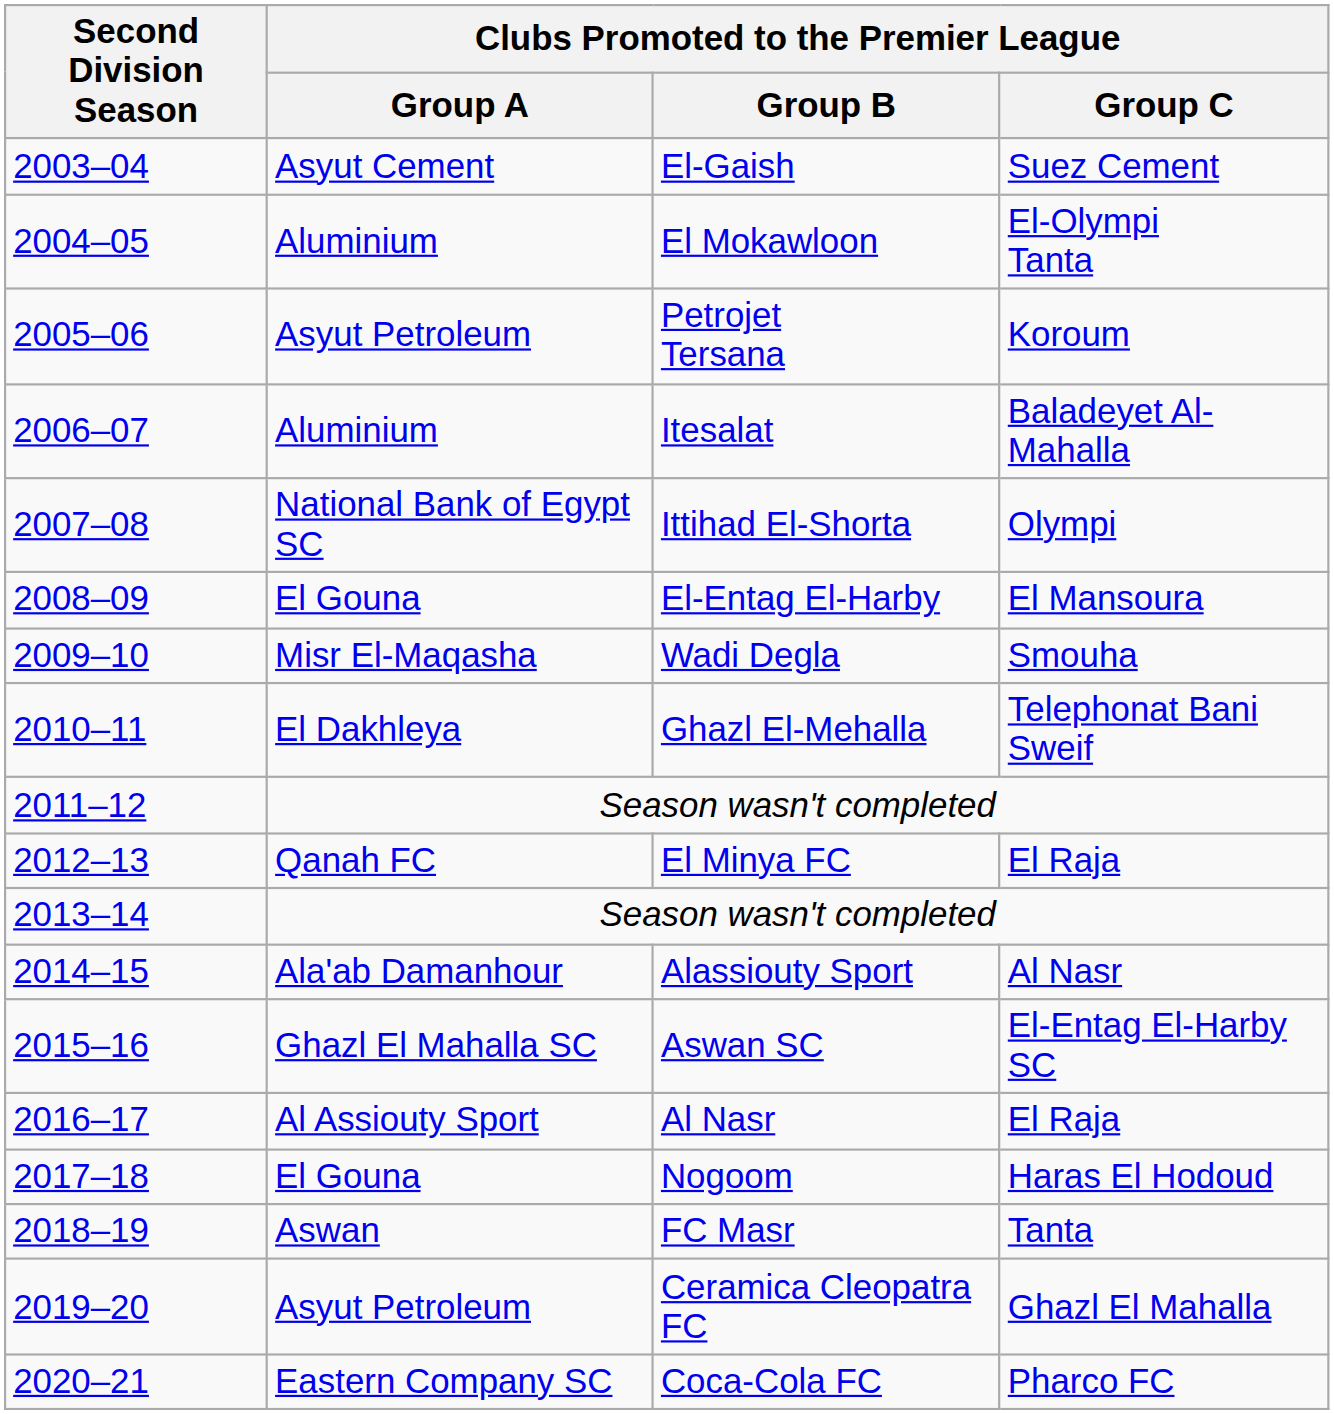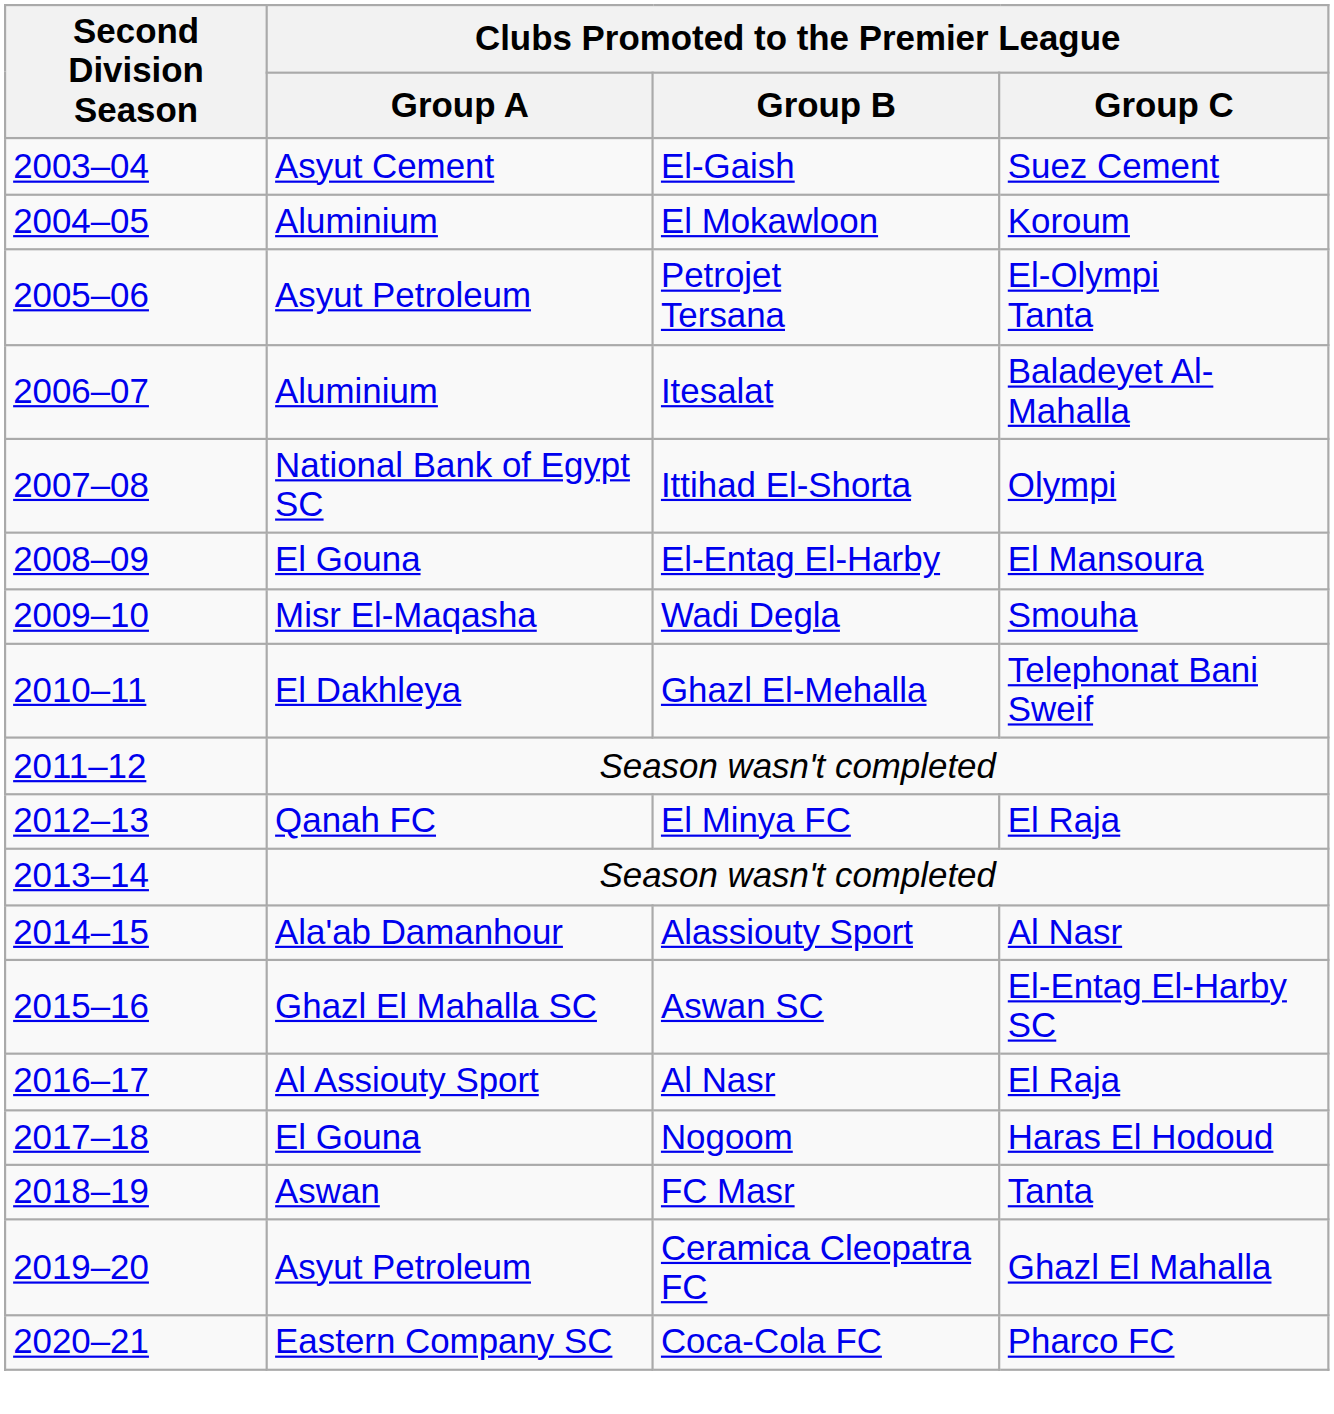El Mokawloon | Clubs Promoted to the Premier League / Group C: El-Olympi Tanta -> Koroum
Petrojet Tersana | Clubs Promoted to the Premier League / Group C: Koroum -> El-Olympi Tanta
